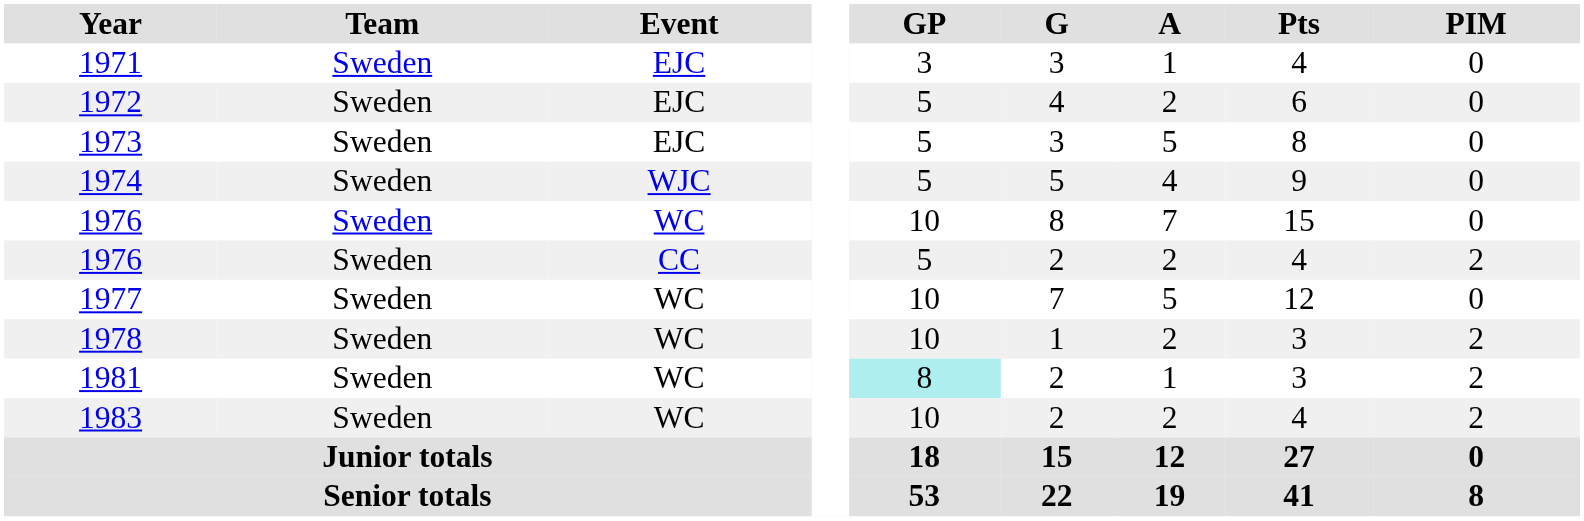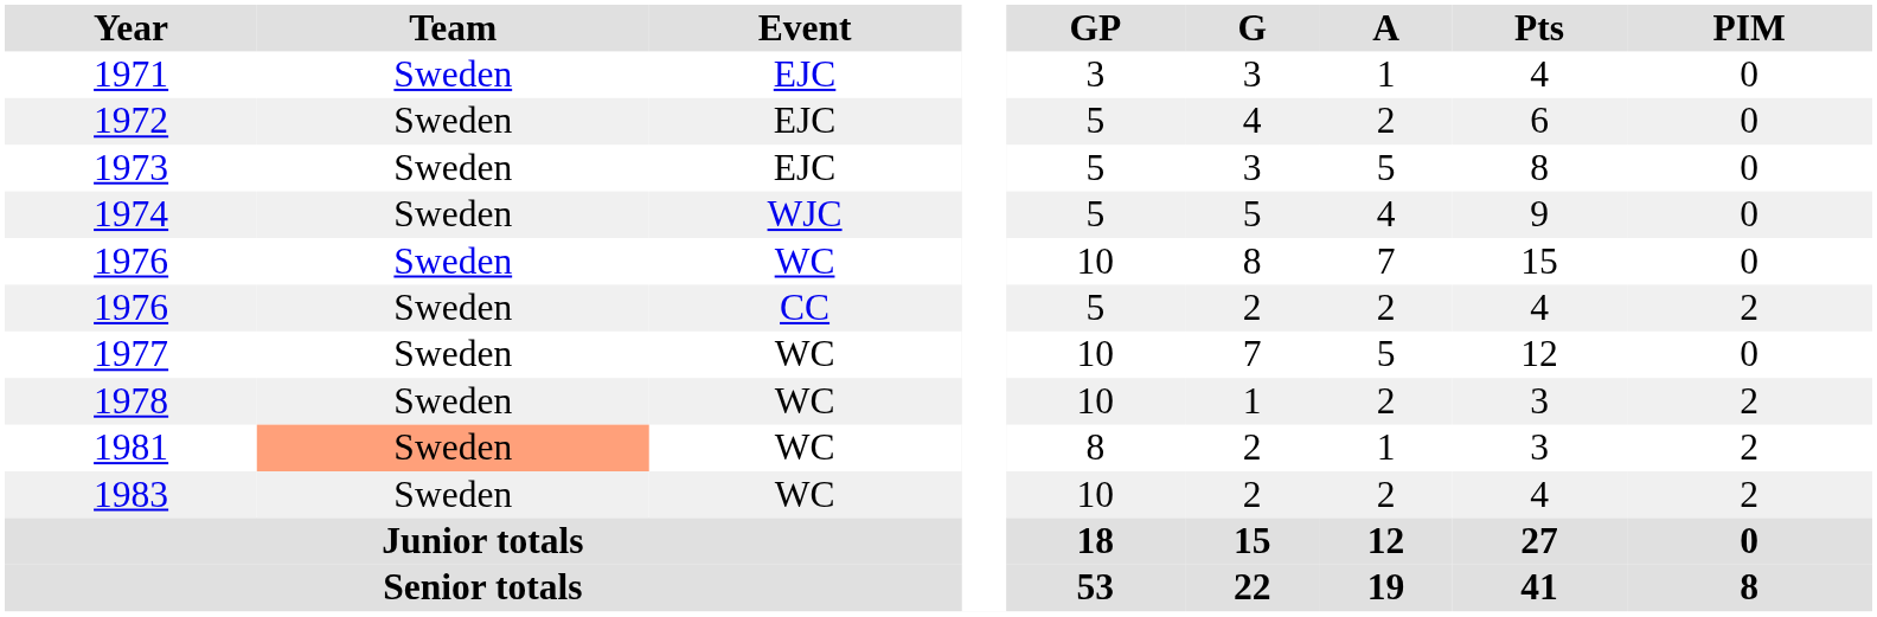1981 | Team: no background -> lightsalmon background
1981 | GP: paleturquoise background -> no background
